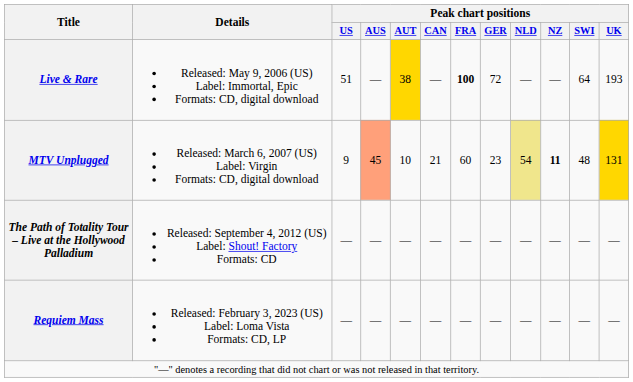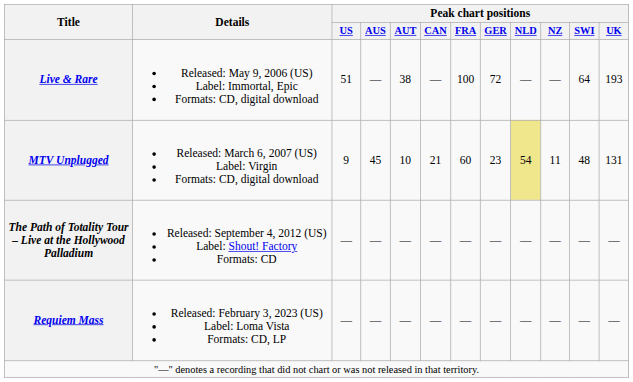Live & Rare | Peak chart positions / AUT: gold background -> no background
Live & Rare | Peak chart positions / FRA: bold -> normal
MTV Unplugged | Peak chart positions / AUS: lightsalmon background -> no background
MTV Unplugged | Peak chart positions / NZ: bold -> normal
MTV Unplugged | Peak chart positions / UK: gold background -> no background
